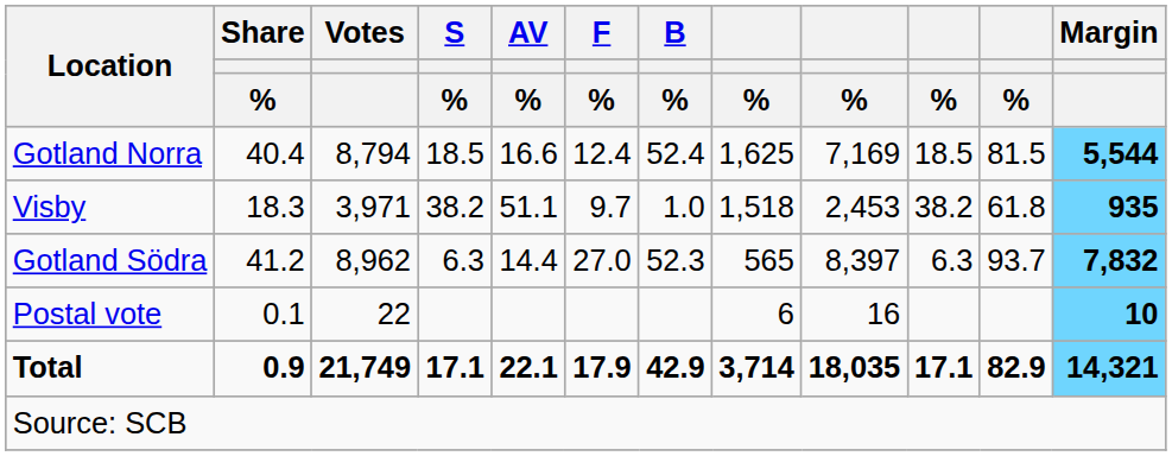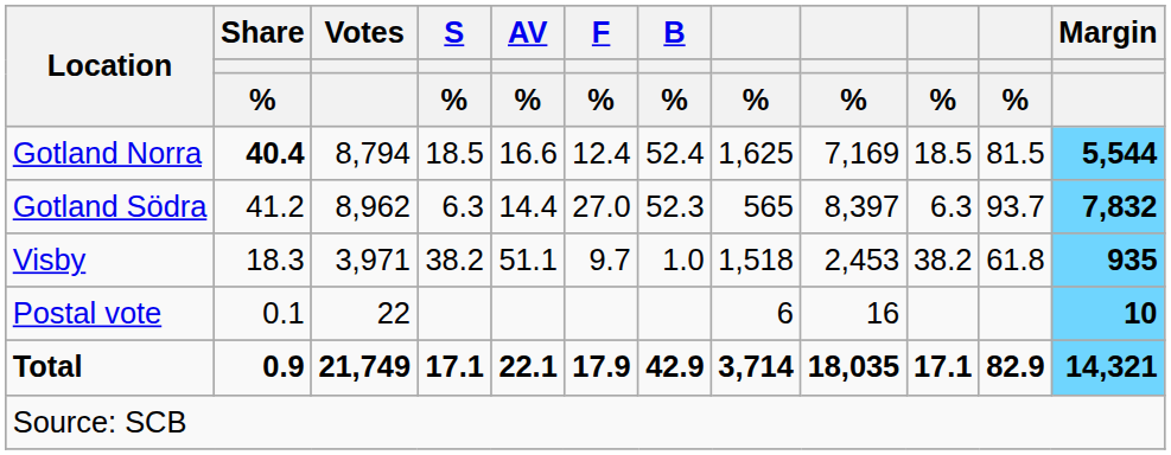Gotland Norra | Share / %: normal -> bold
rows swapped: Gotland Södra <-> Visby
